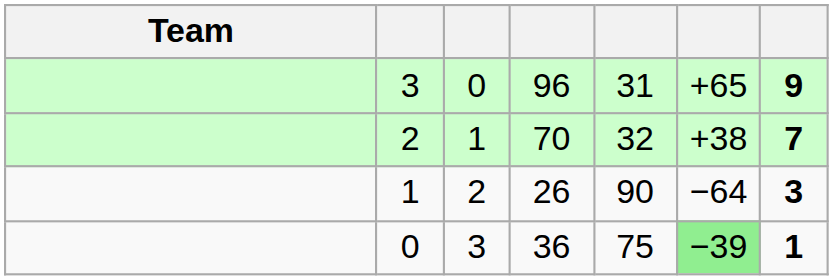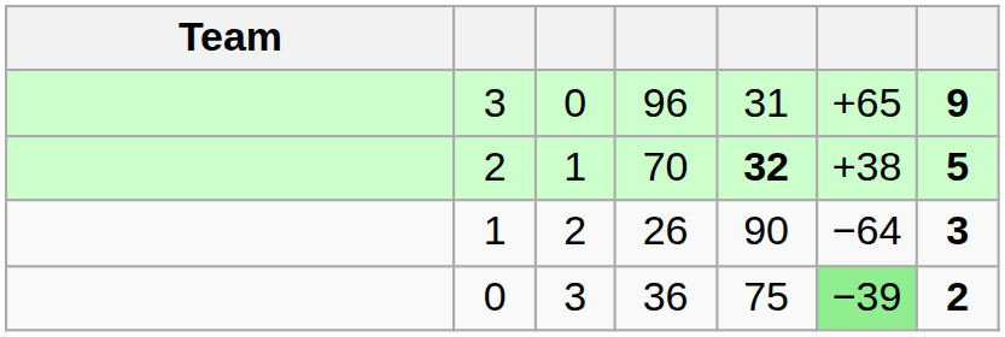row 3 | column 5: normal -> bold
row 3 | column 7: 7 -> 5
row 5 | column 7: 1 -> 2
